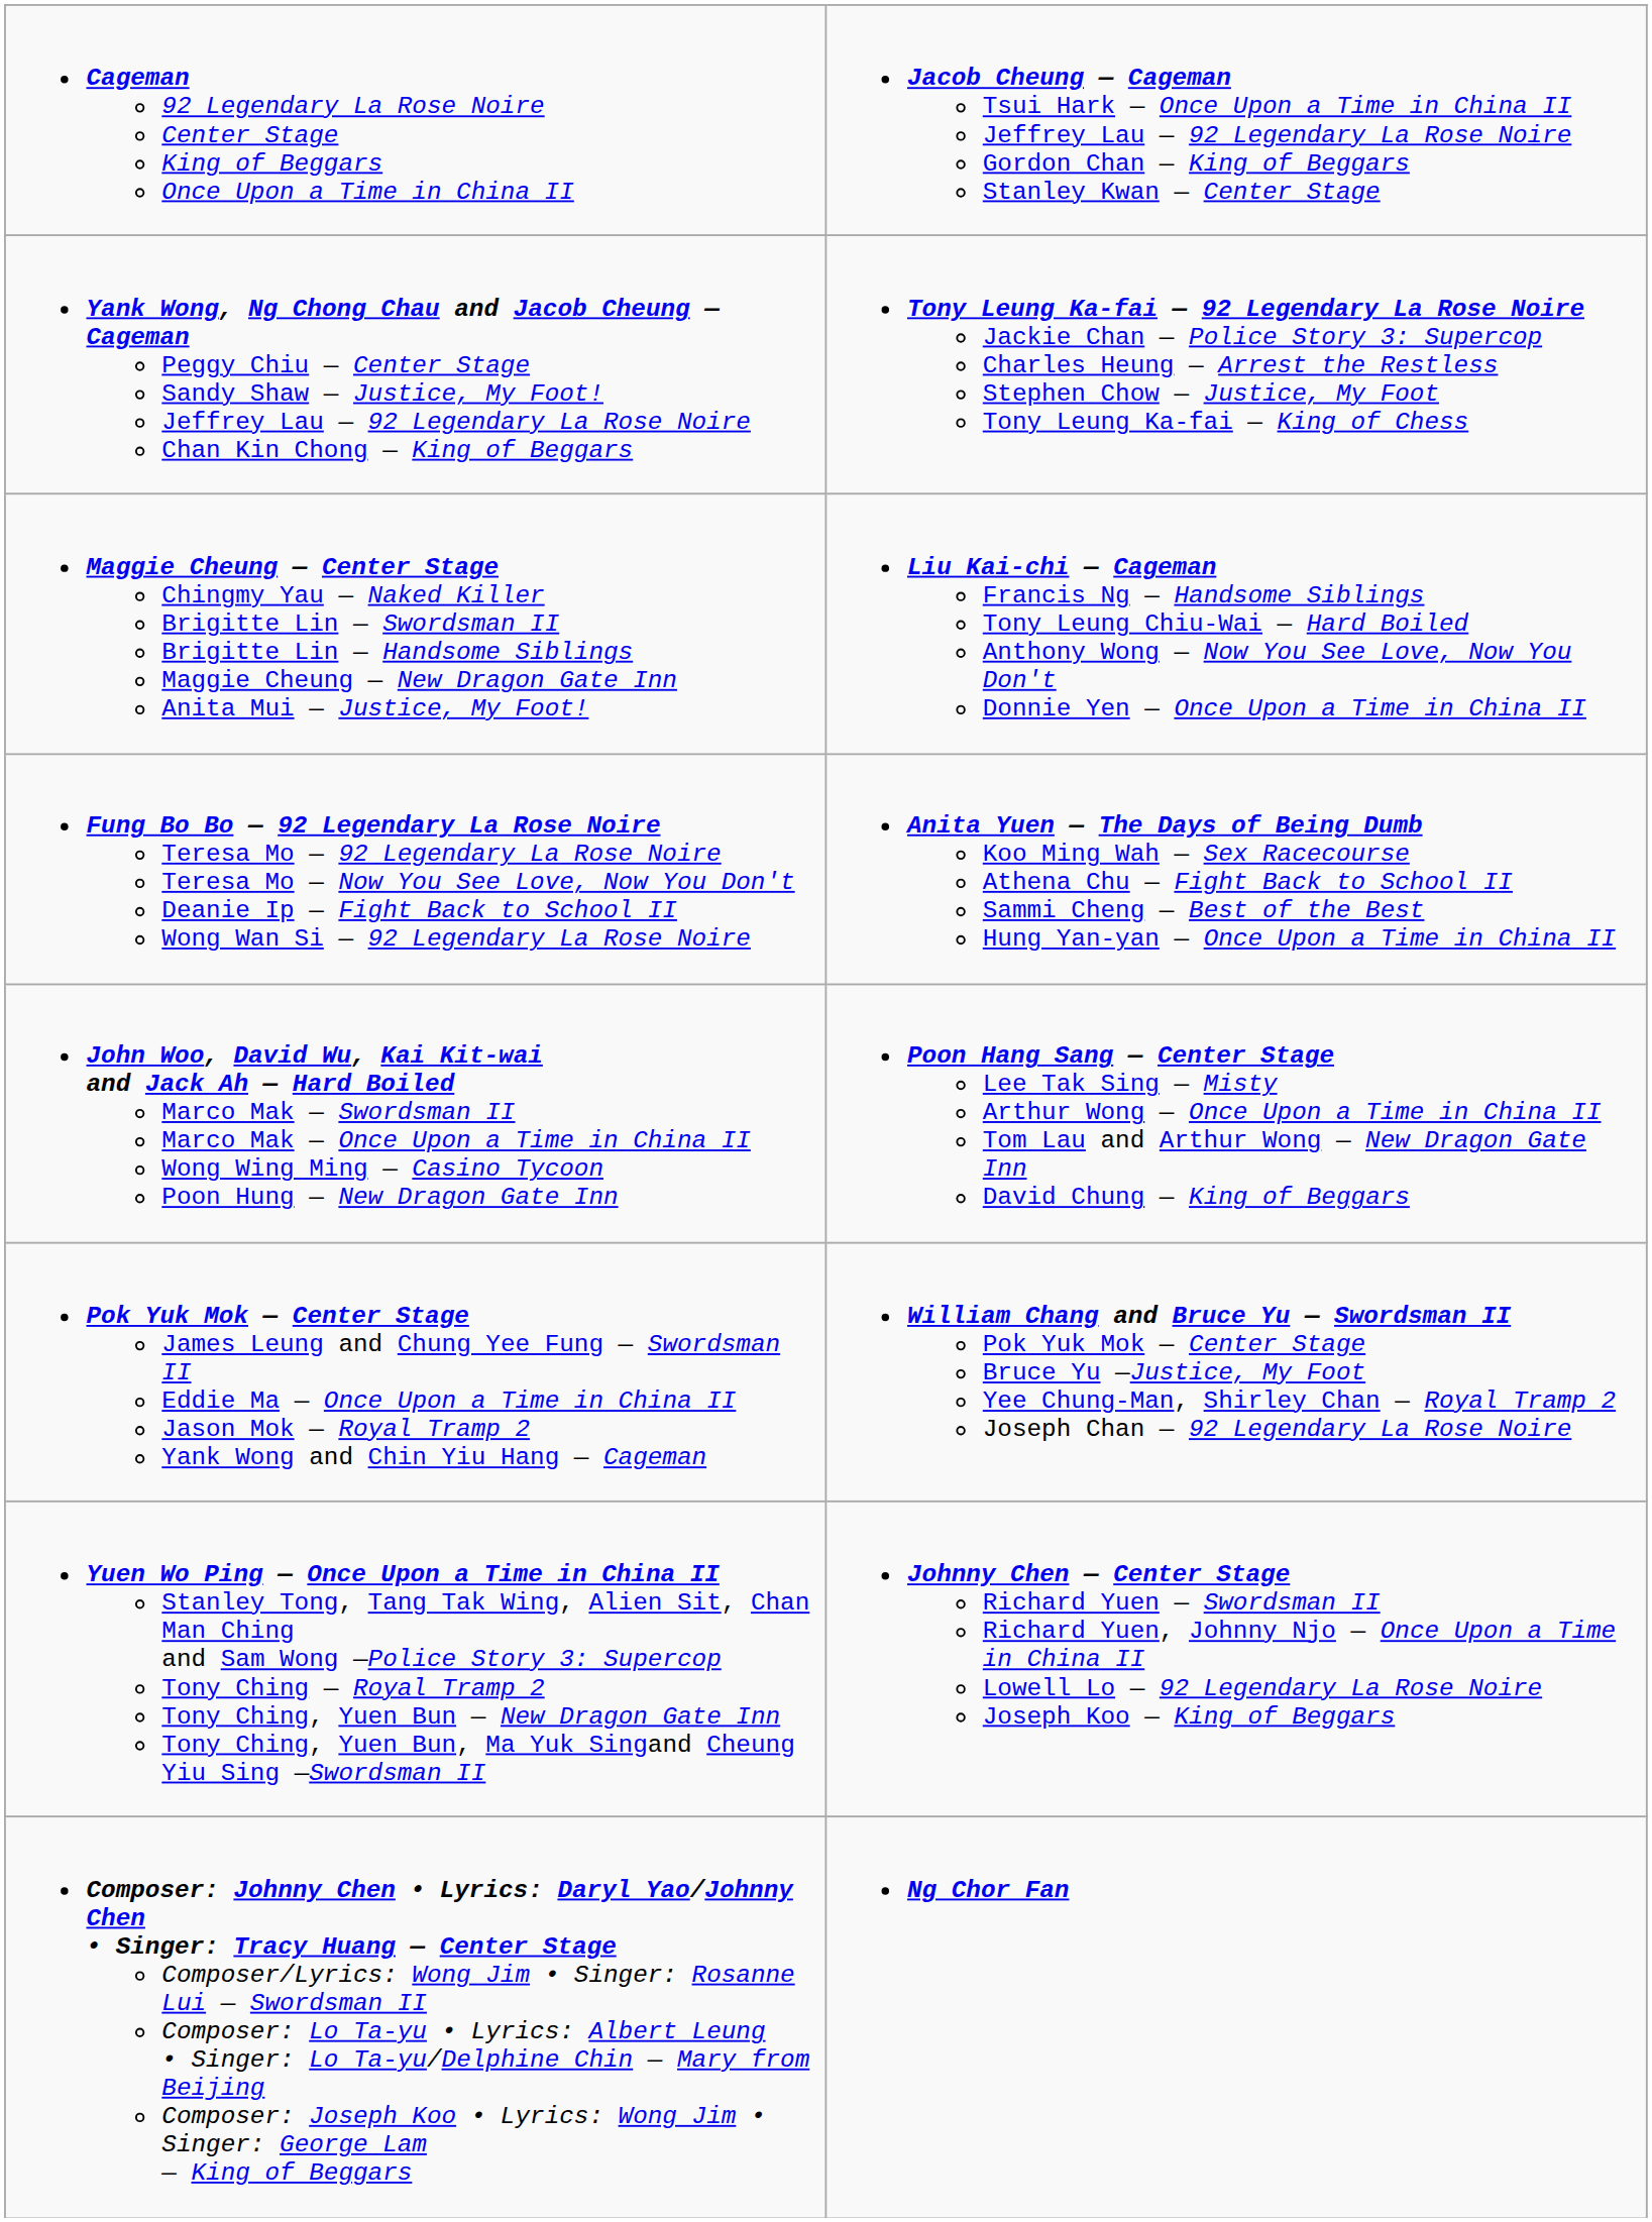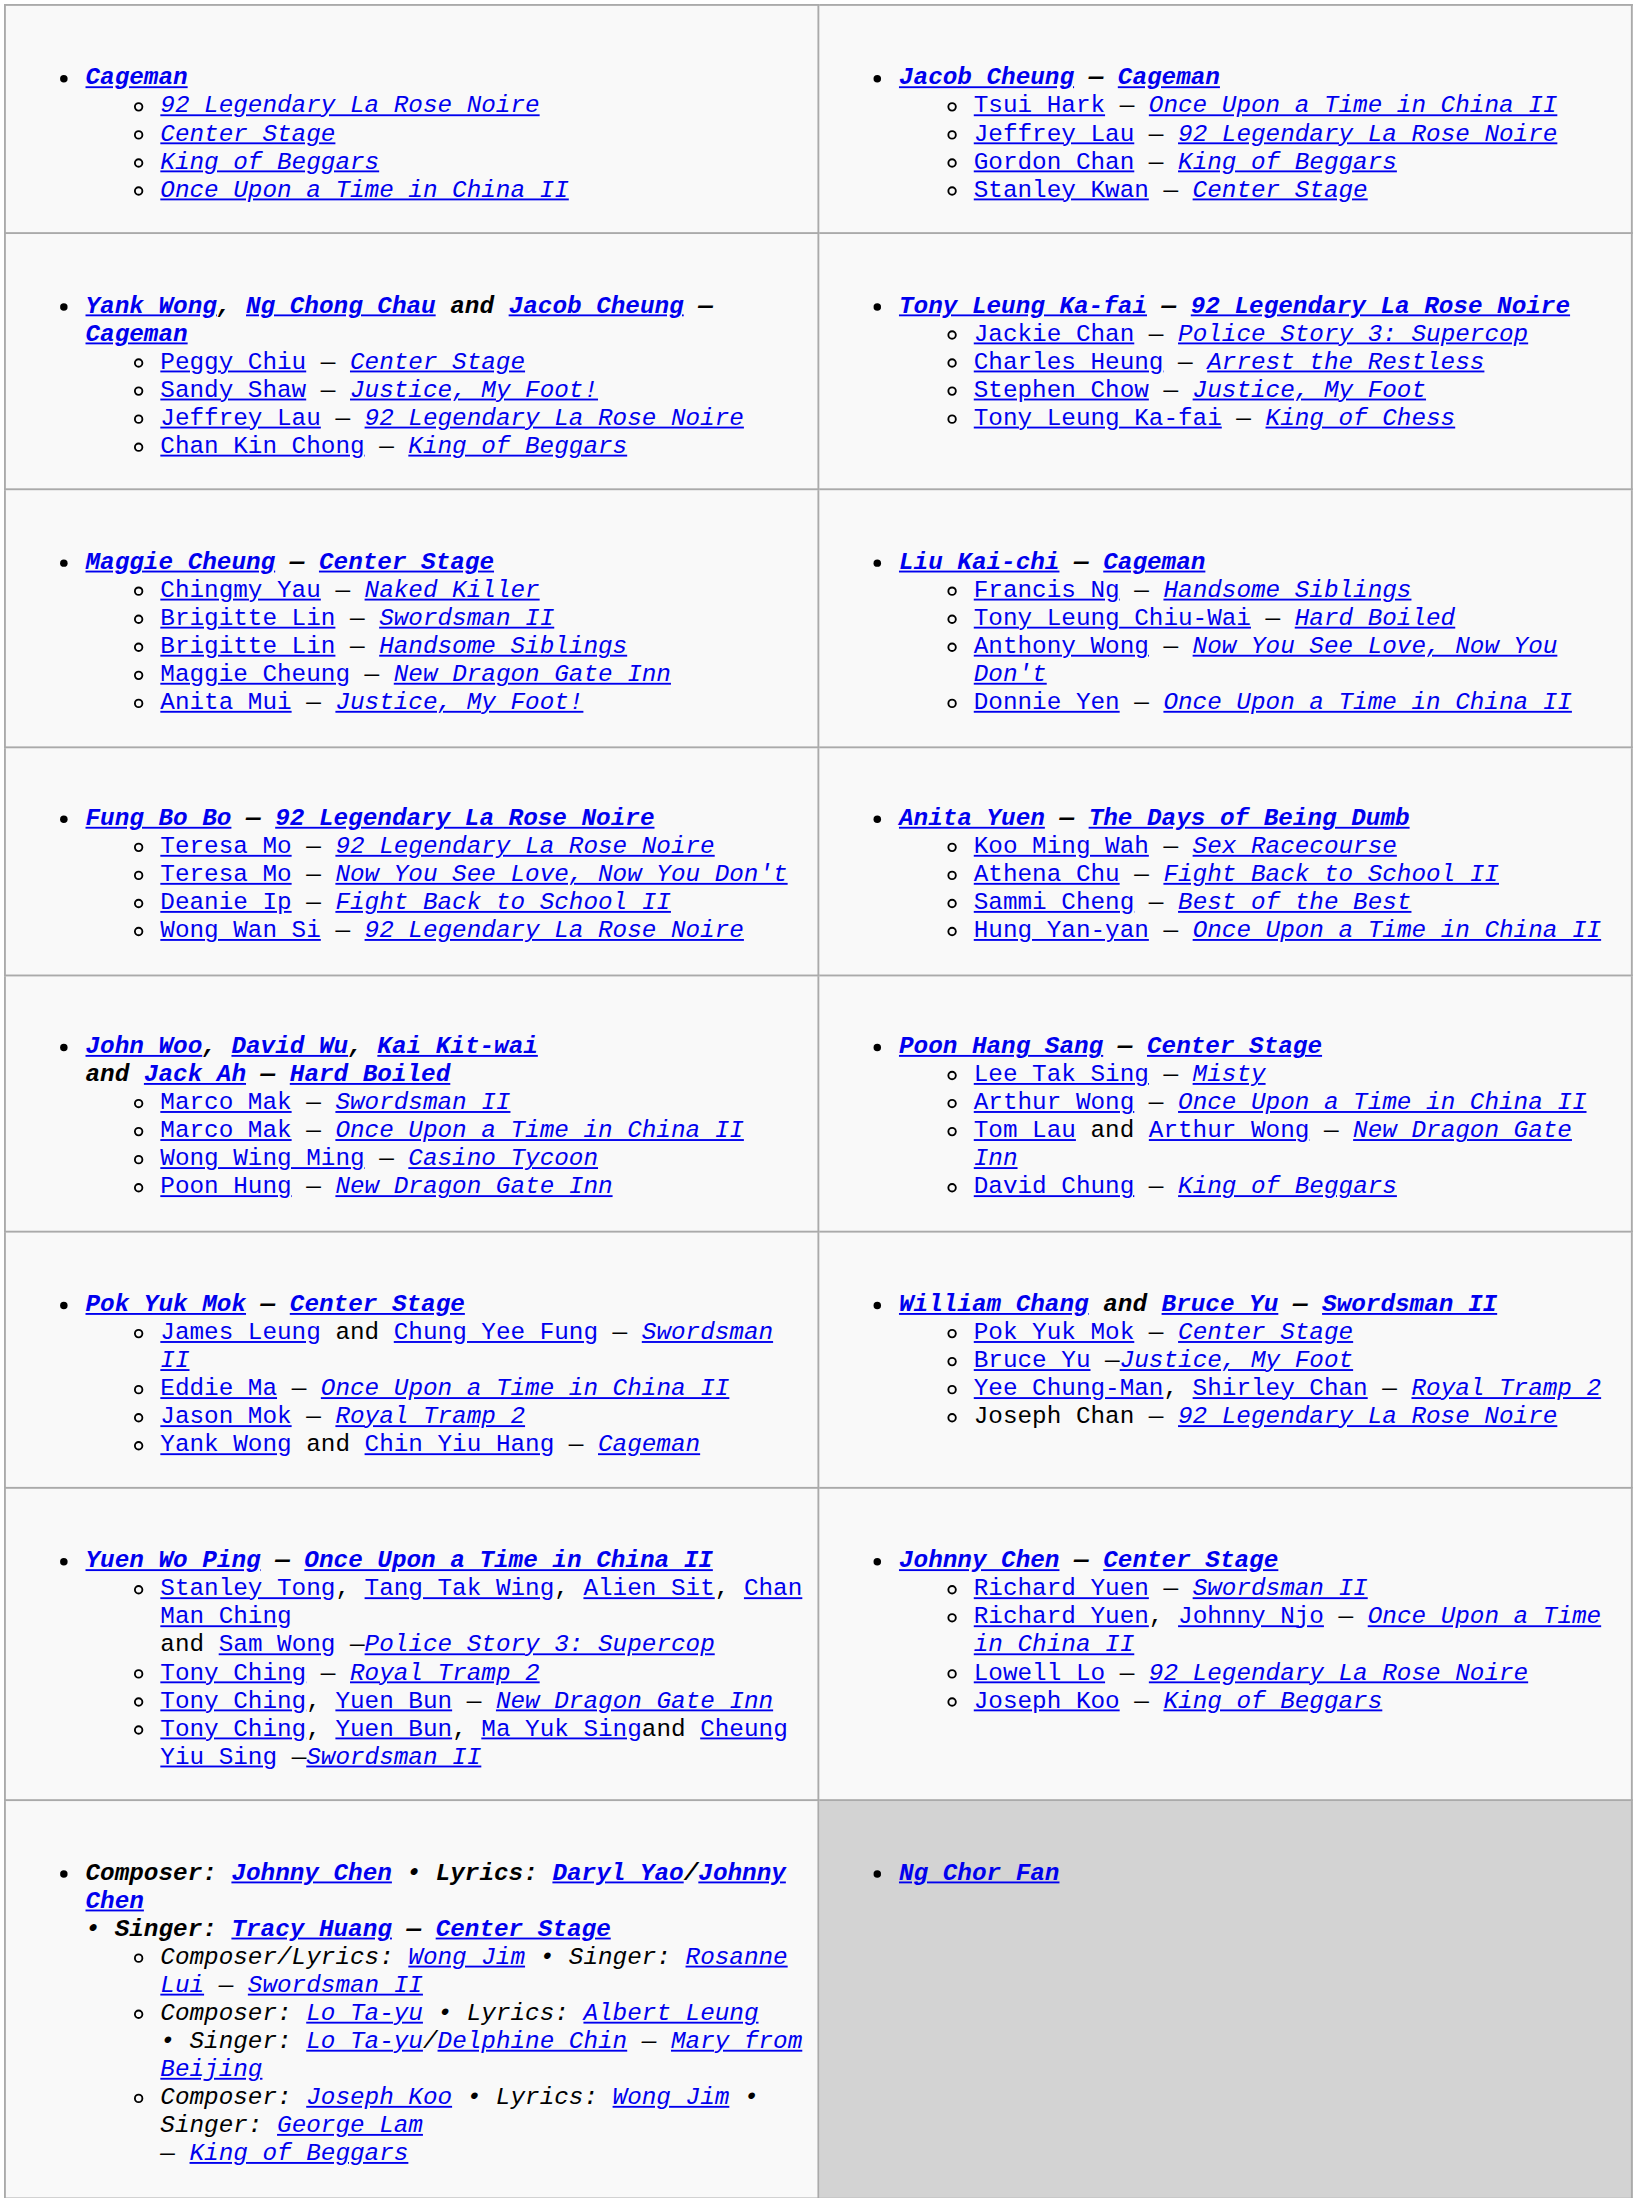row 8 | column 2: no background -> lightgrey background
